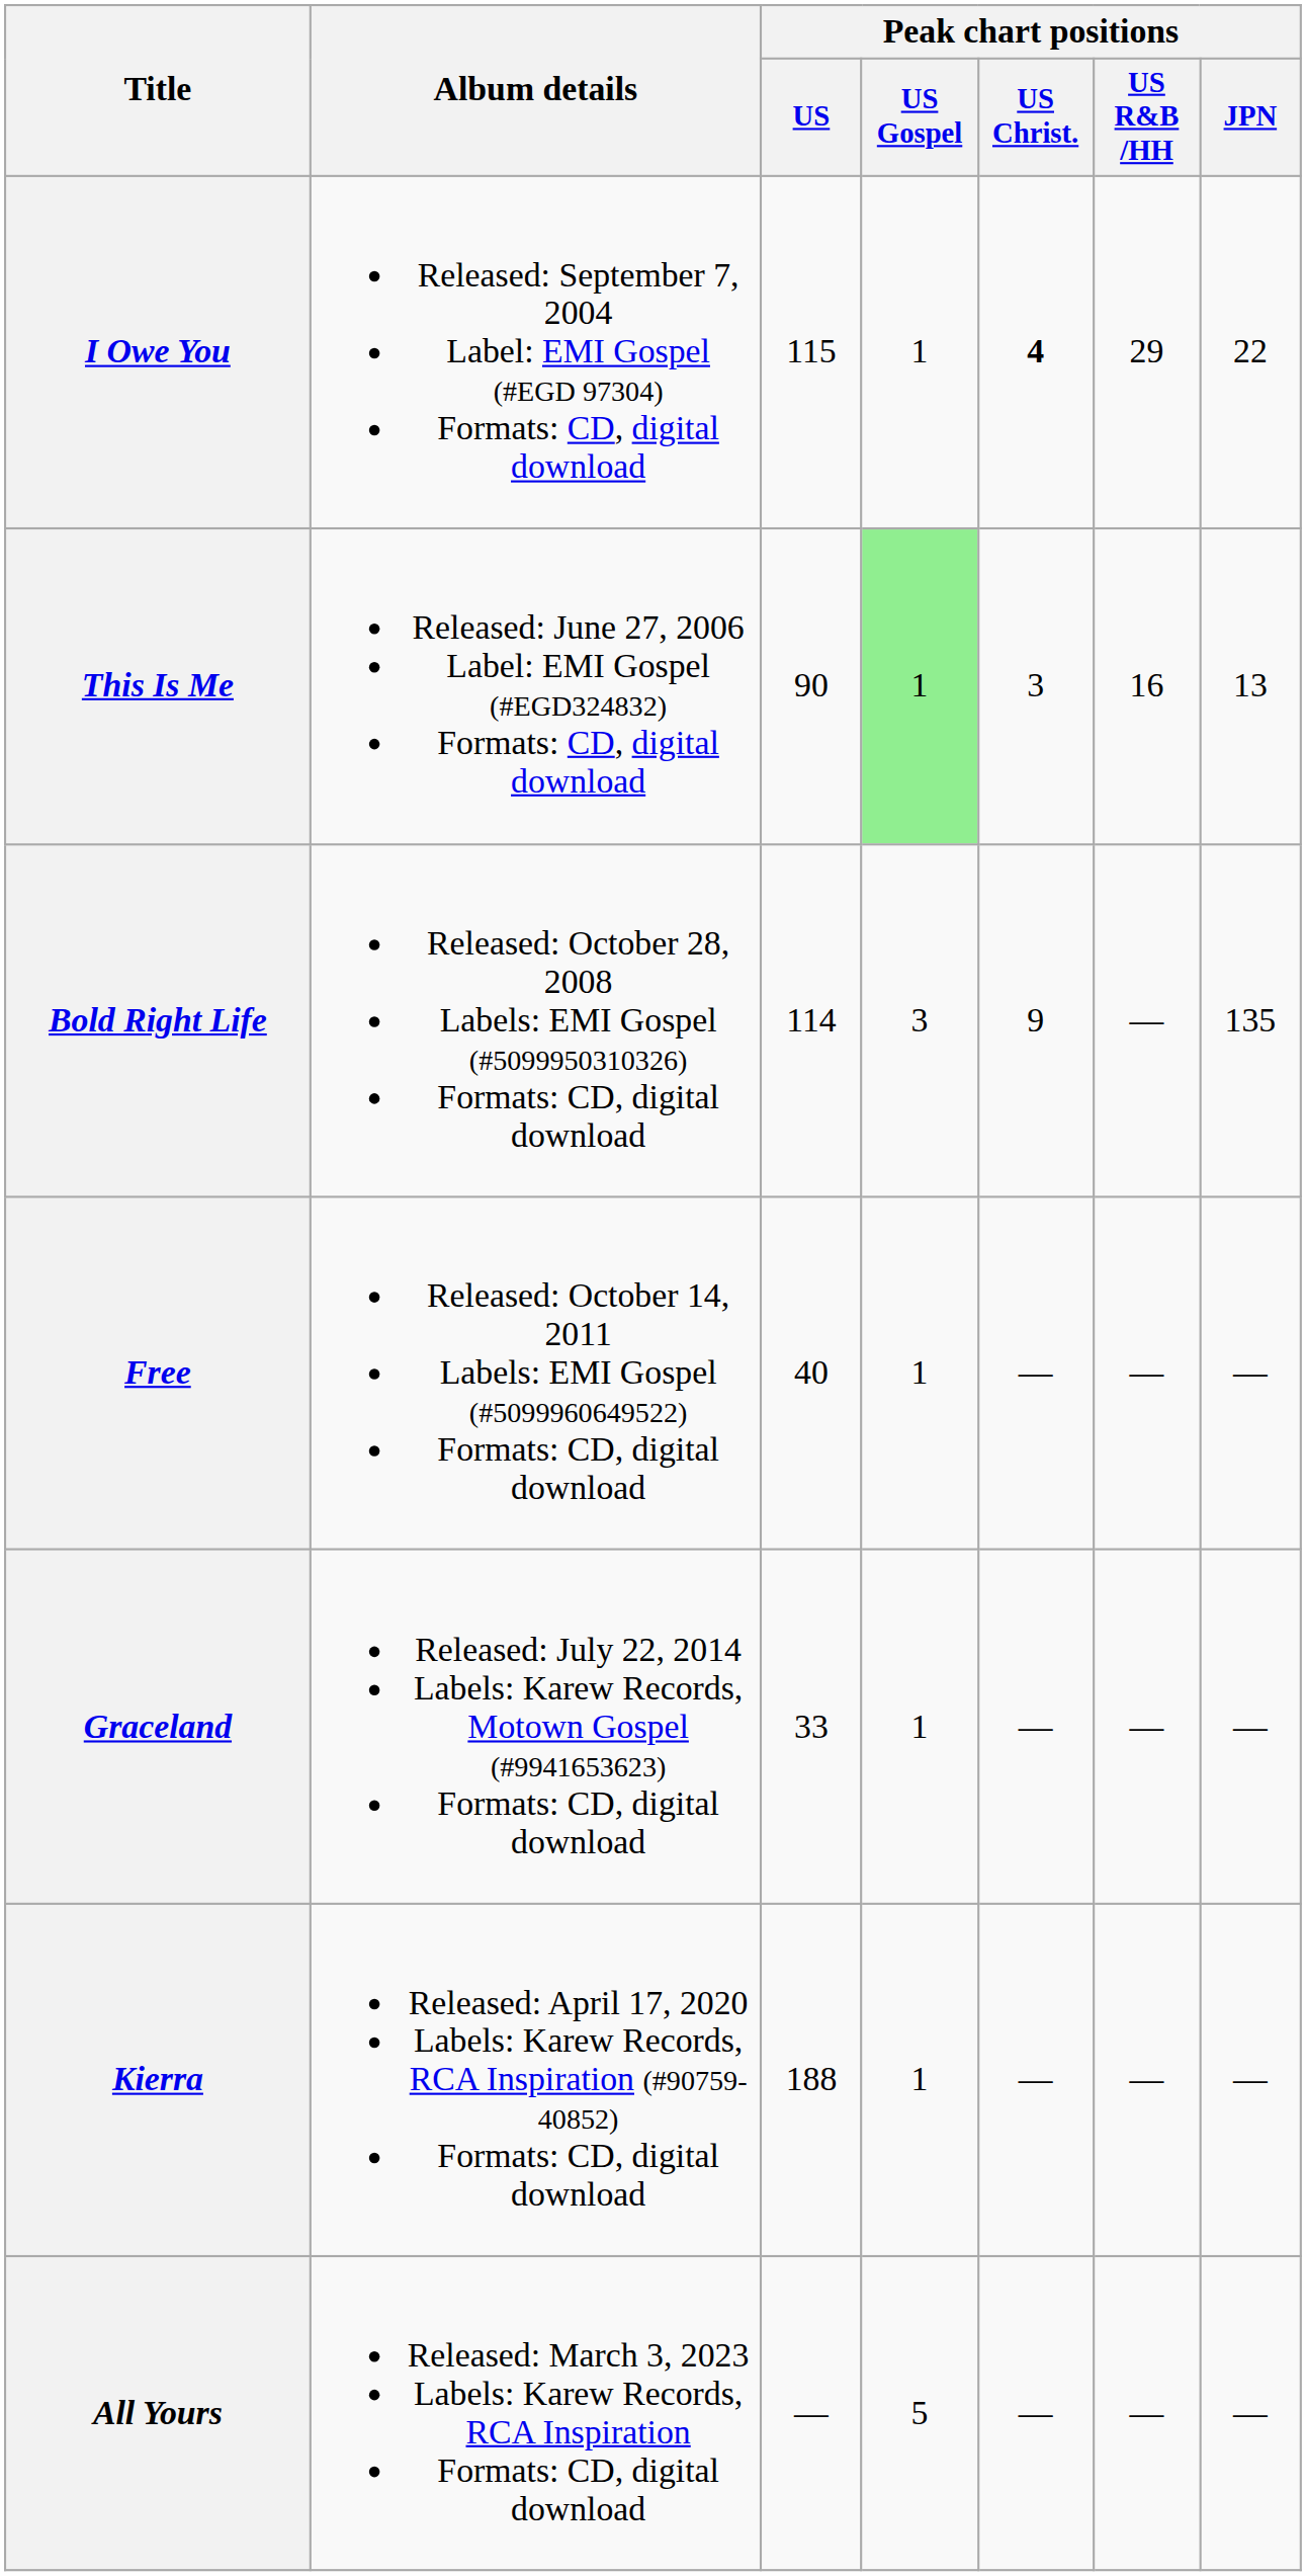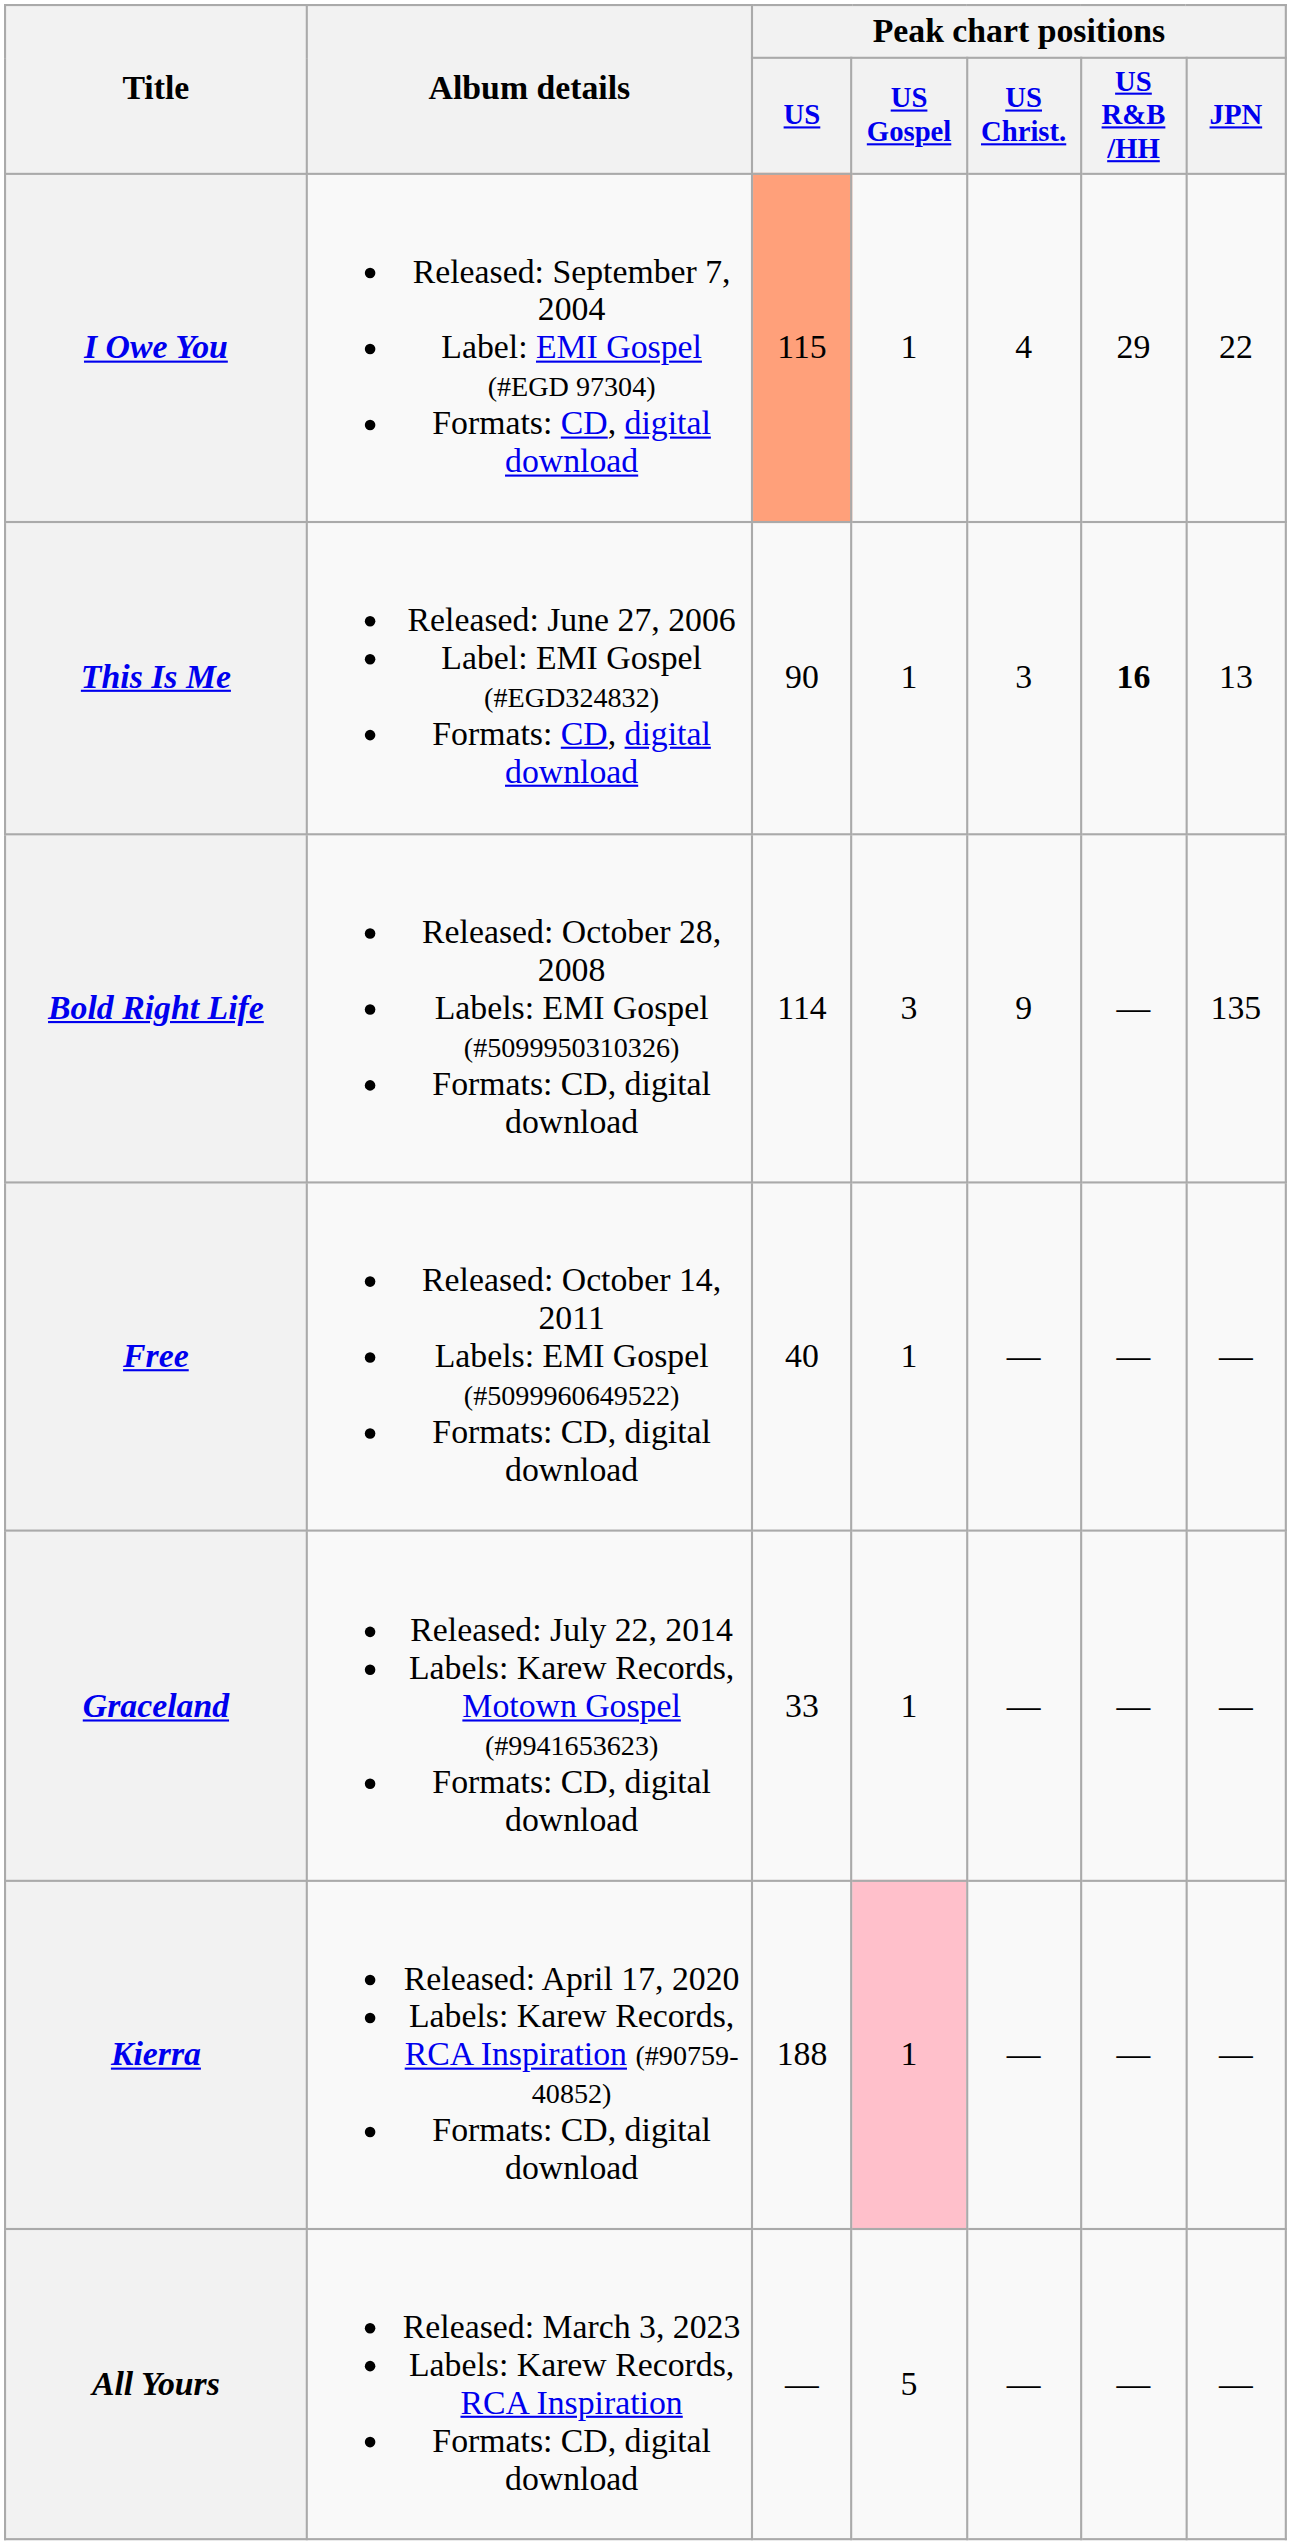I Owe You | Peak chart positions / US: no background -> lightsalmon background
I Owe You | Peak chart positions / US Christ.: bold -> normal
This Is Me | Peak chart positions / US Gospel: lightgreen background -> no background
This Is Me | Peak chart positions / US R&B /HH: normal -> bold
Kierra | Peak chart positions / US Gospel: no background -> pink background
